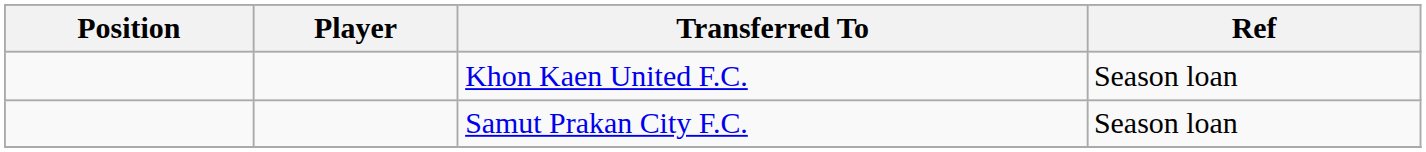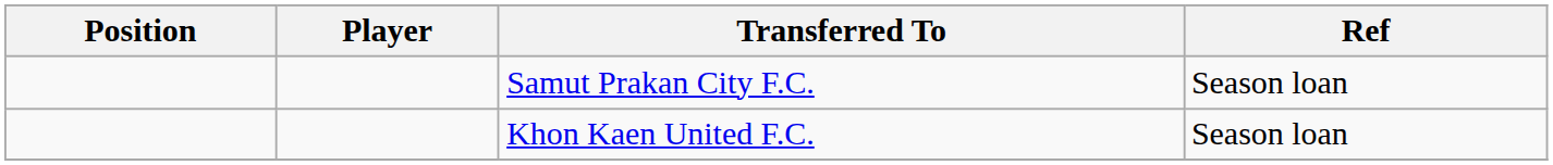rows swapped: Khon Kaen United F.C. <-> Samut Prakan City F.C.
